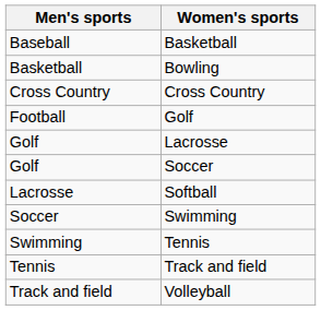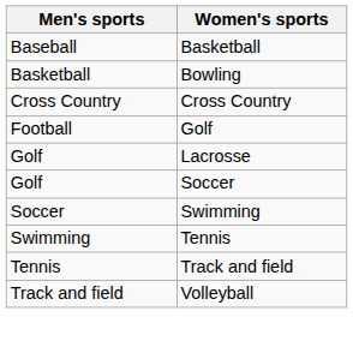- row: Lacrosse | Softball
